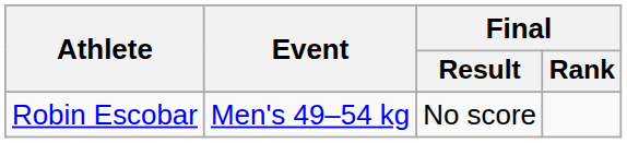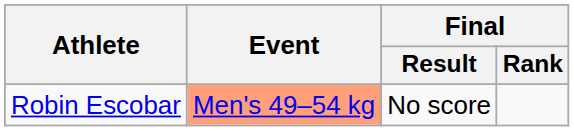Robin Escobar | Event: no background -> lightsalmon background
